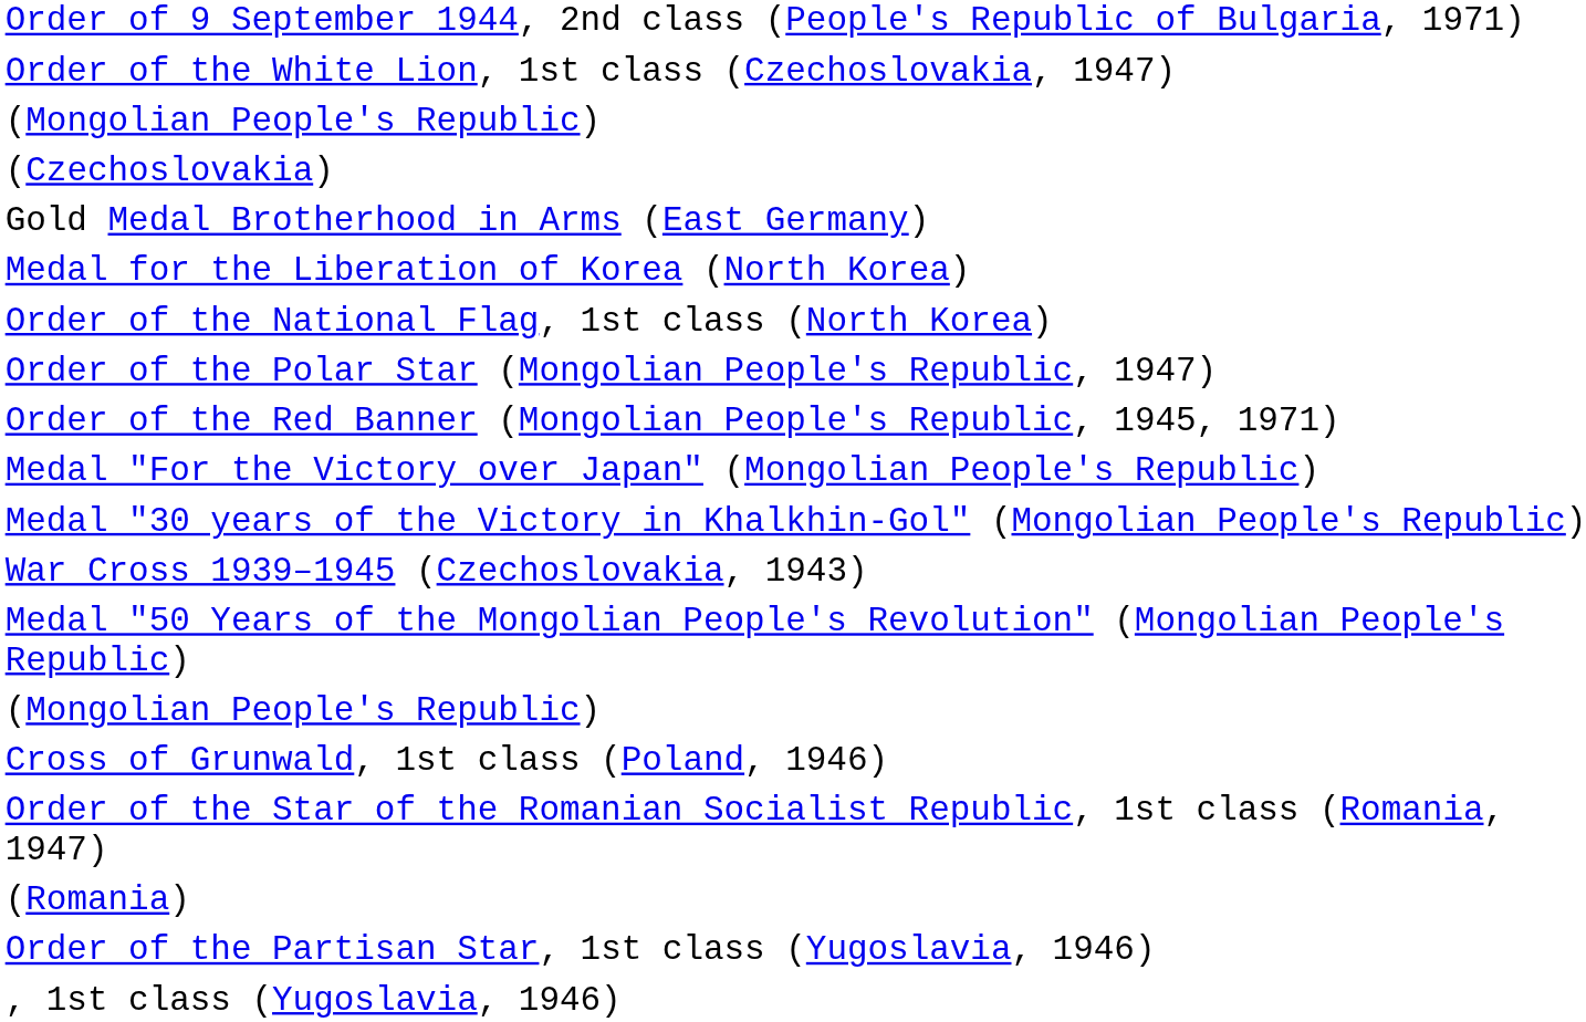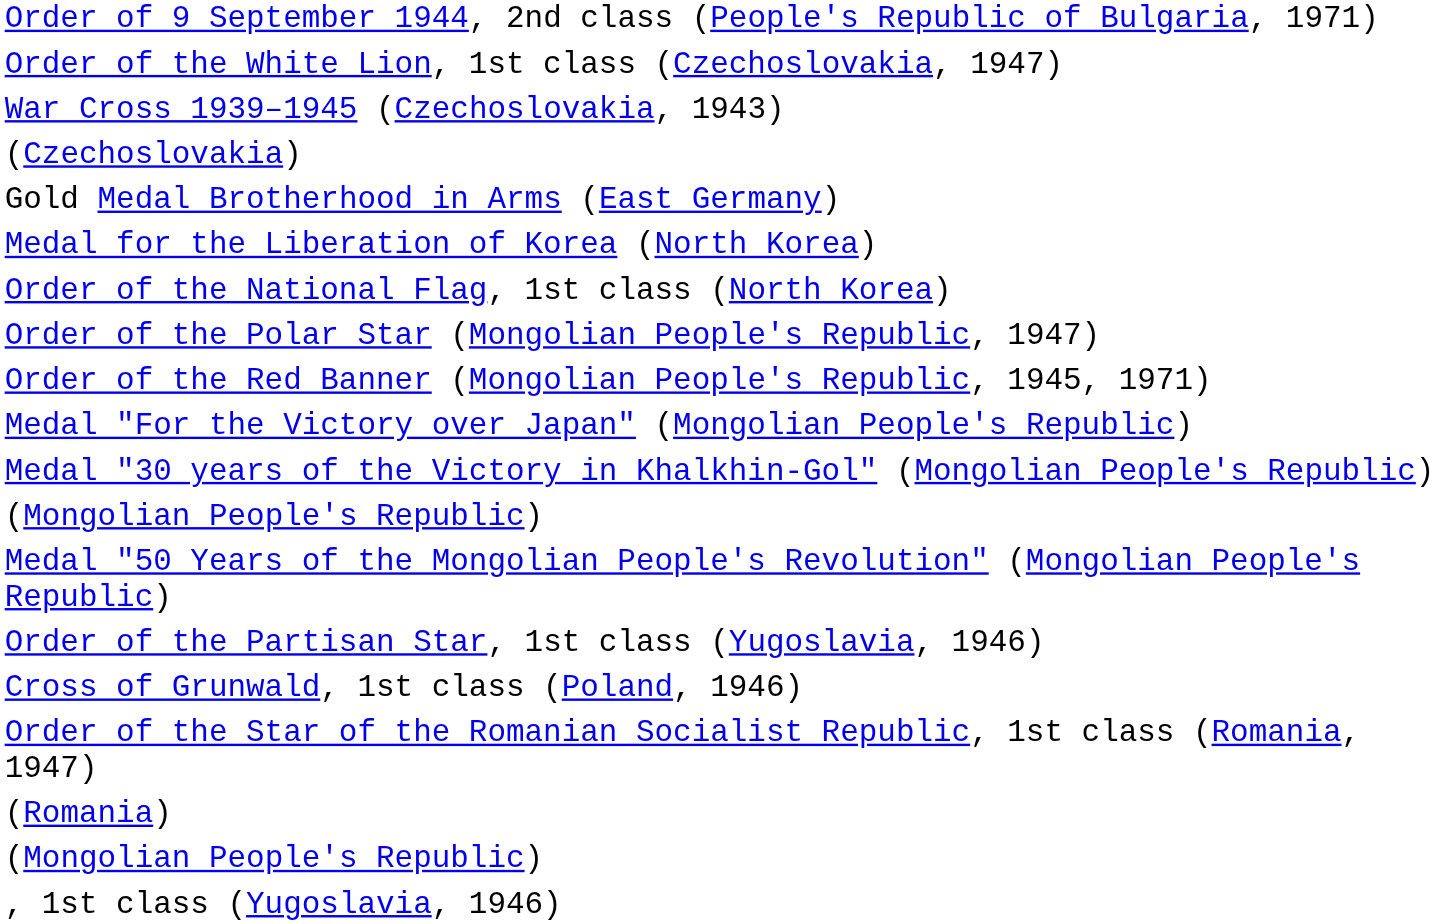row 3 | column 1: (Mongolian People's Republic) -> War Cross 1939–1945 (Czechoslovakia, 1943)
row 12 | column 1: War Cross 1939–1945 (Czechoslovakia, 1943) -> (Mongolian People's Republic)
row 14 | column 1: (Mongolian People's Republic) -> Order of the Partisan Star, 1st class (Yugoslavia, 1946)
row 18 | column 1: Order of the Partisan Star, 1st class (Yugoslavia, 1946) -> (Mongolian People's Republic)
